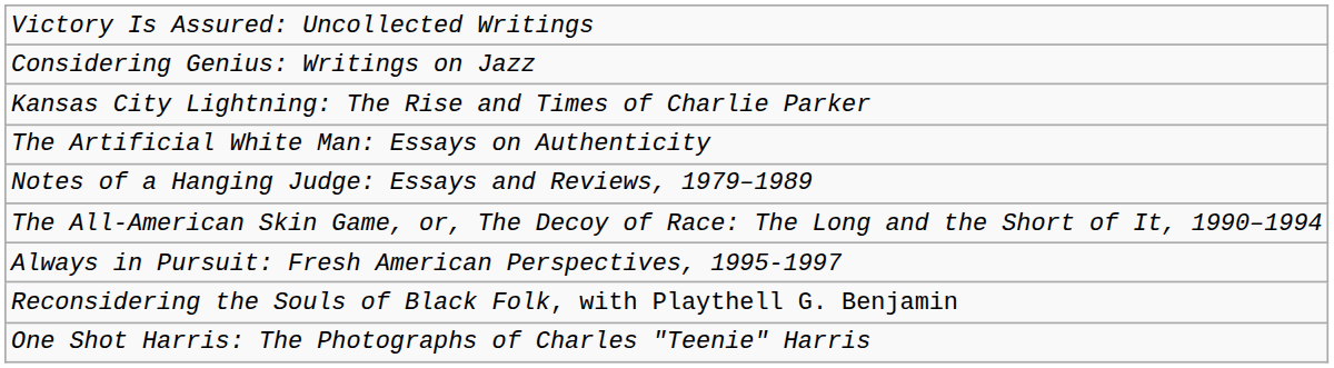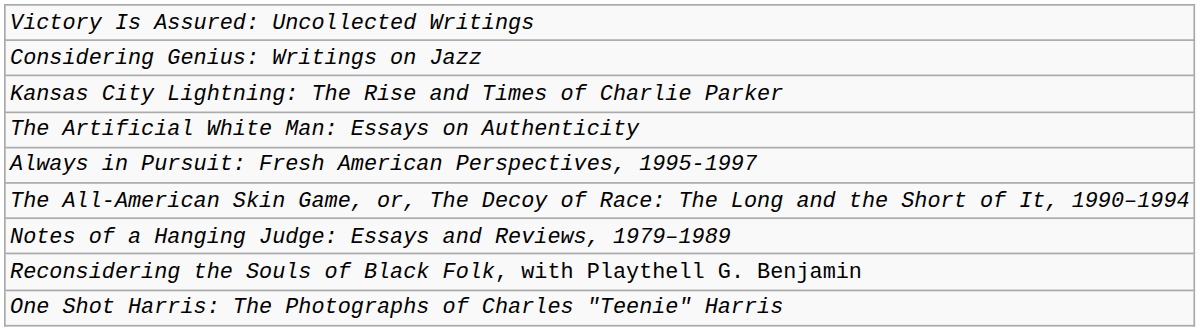row 5 | column 1: Notes of a Hanging Judge: Essays and Reviews, 1979–1989 -> Always in Pursuit: Fresh American Perspectives, 1995-1997
row 7 | column 1: Always in Pursuit: Fresh American Perspectives, 1995-1997 -> Notes of a Hanging Judge: Essays and Reviews, 1979–1989
